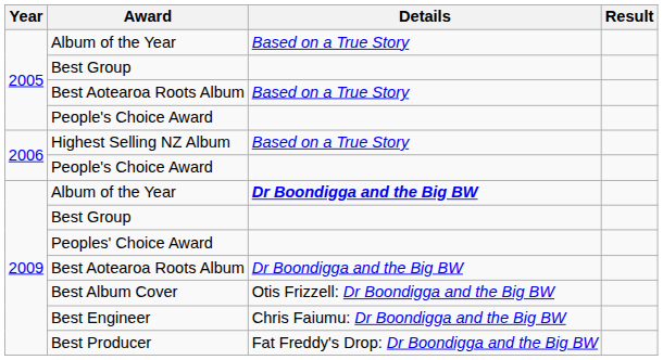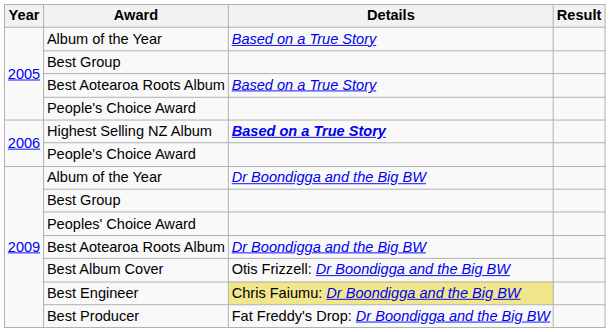Highest Selling NZ Album | Details: normal -> bold
2009 / Album of the Year | Details: bold -> normal
Best Engineer | Details: no background -> khaki background
